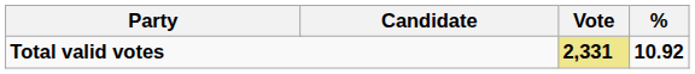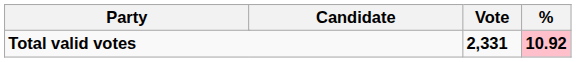row 2 | Vote: khaki background -> no background
row 2 | %: no background -> pink background
